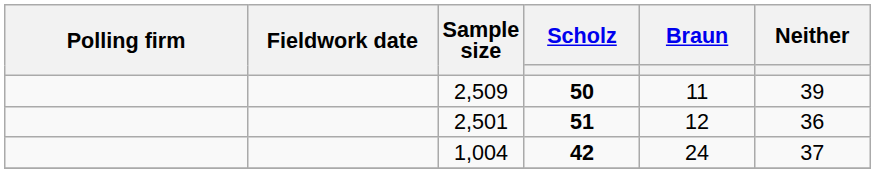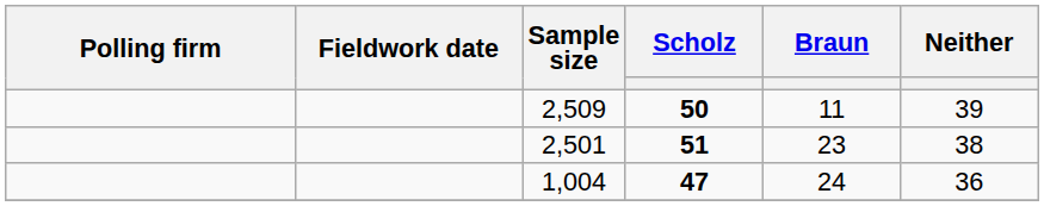2,501 | Braun: 12 -> 23
2,501 | Neither: 36 -> 38
1,004 | Scholz: 42 -> 47
1,004 | Neither: 37 -> 36
